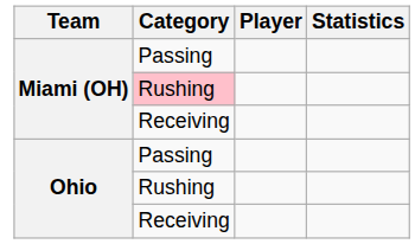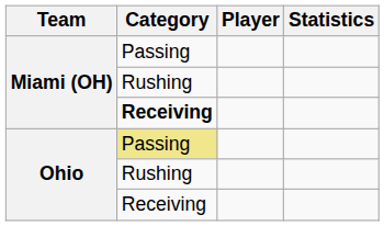Miami (OH) / Rushing | Category: pink background -> no background
Miami (OH) / Receiving | Category: normal -> bold
Ohio / Passing | Category: no background -> khaki background
